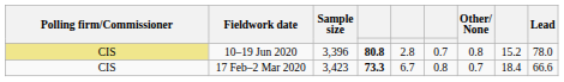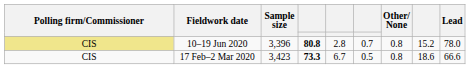17 Feb–2 Mar 2020 | column 6: 0.8 -> 0.5
17 Feb–2 Mar 2020 | Other/ None: 0.7 -> 0.8
17 Feb–2 Mar 2020 | column 8: 18.4 -> 18.6
